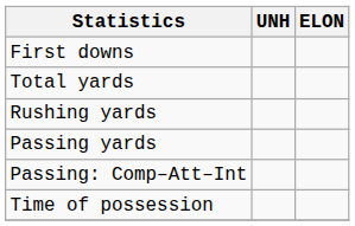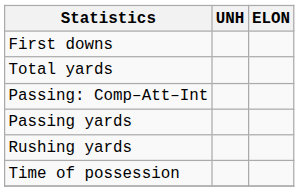rows swapped: Rushing yards <-> Passing: Comp–Att–Int
